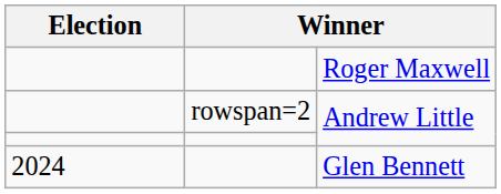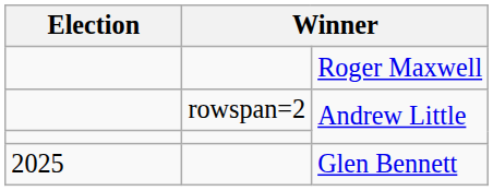Glen Bennett | Election: 2024 -> 2025
